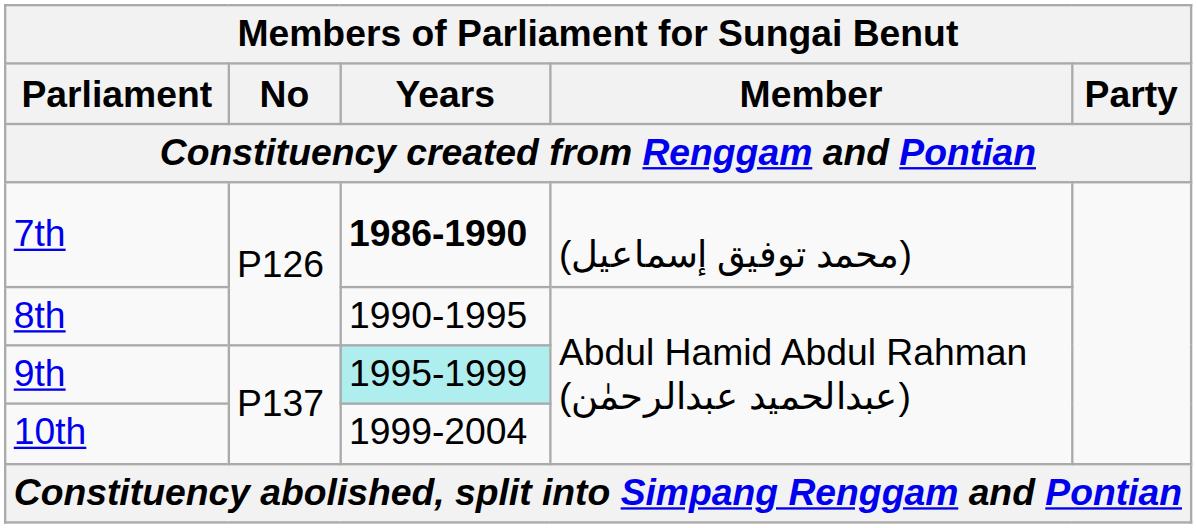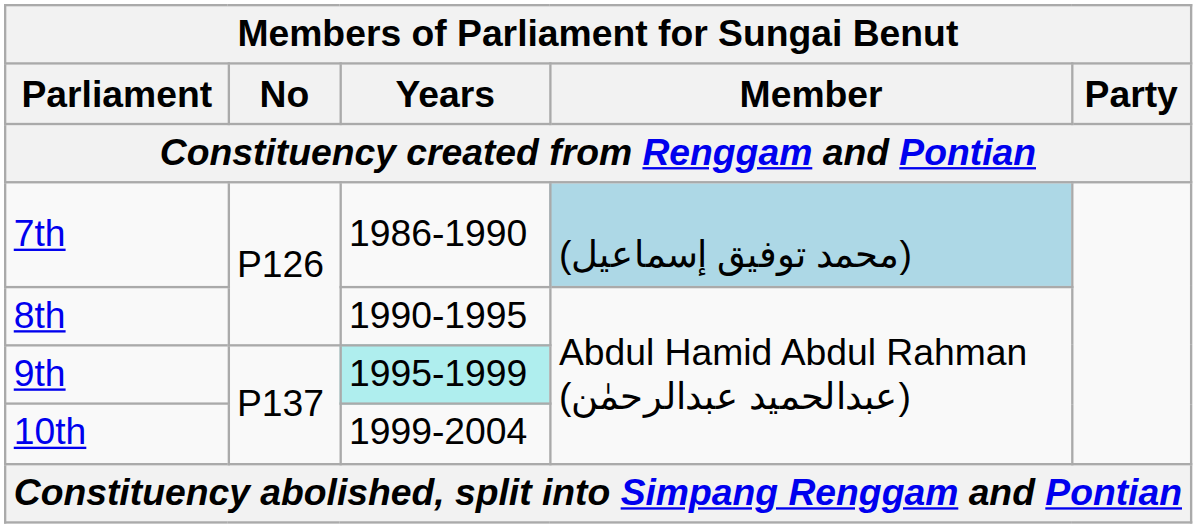7th | Years: bold -> normal
7th | Member: no background -> lightblue background
